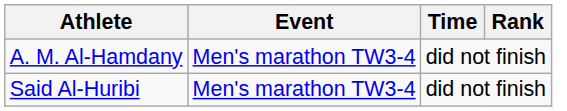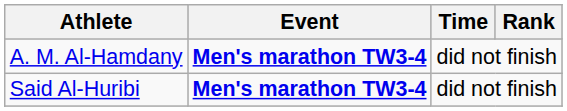A. M. Al-Hamdany | Event: normal -> bold
Said Al-Huribi | Event: normal -> bold
